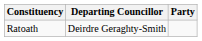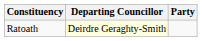Ratoath | Departing Councillor: no background -> lightyellow background
